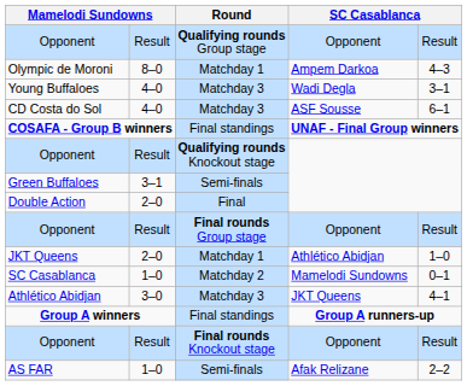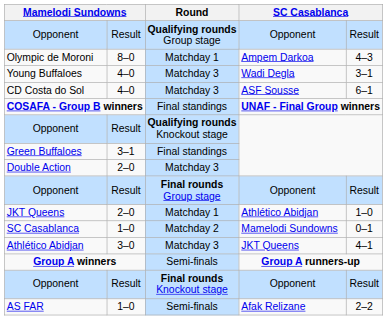Green Buffaloes | Round: Semi-finals -> Final standings
Double Action | Round: Final -> Matchday 3
Group A winners | Round: Final standings -> Semi-finals
